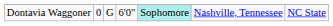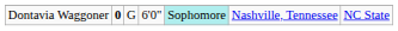Dontavia Waggoner | column 2: normal -> bold
